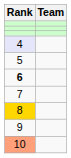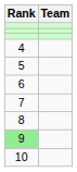row 5 | Rank: lavender background -> no background
row 7 | Rank: bold -> normal
row 9 | Rank: gold background -> no background
row 10 | Rank: no background -> lightgreen background
row 11 | Rank: lightsalmon background -> no background
